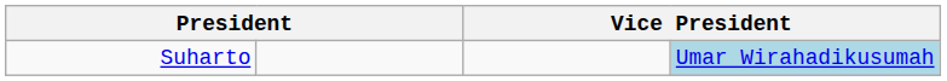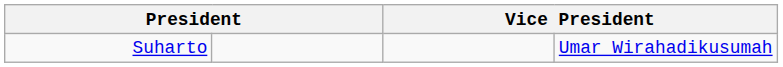Suharto | column 4: lightblue background -> no background
